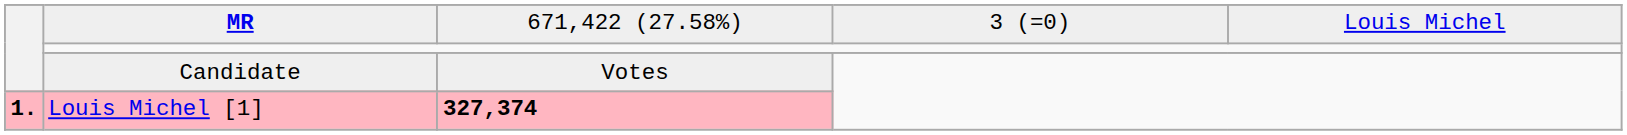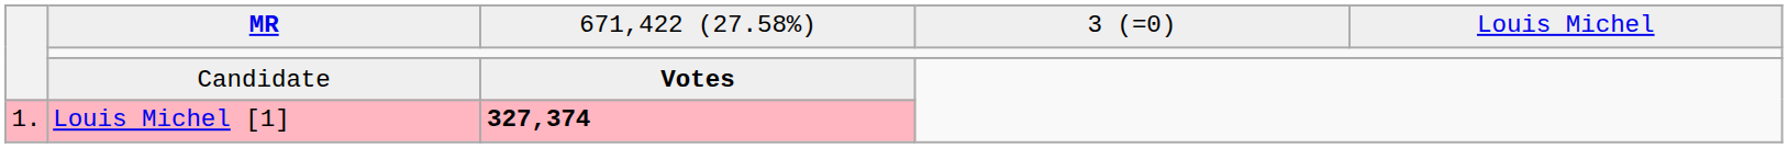Candidate | column 3: normal -> bold
Louis Michel [1] | column 1: bold -> normal
